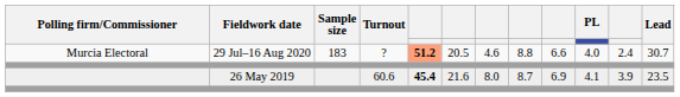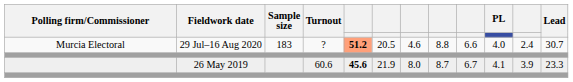26 May 2019 | column 5: 45.4 -> 45.6
26 May 2019 | column 6: 21.6 -> 21.9
26 May 2019 | column 9: 6.9 -> 6.7
26 May 2019 | Lead: 23.5 -> 23.3
